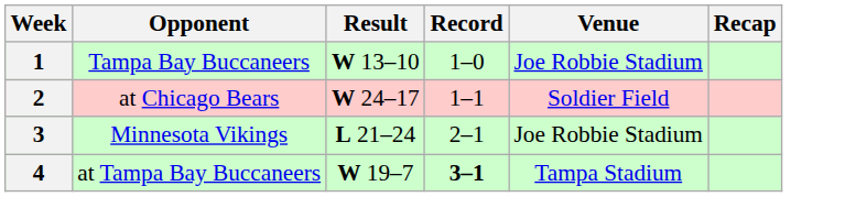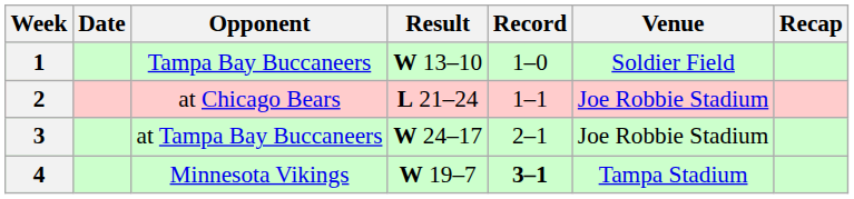+ column: Date
1 | Venue: Joe Robbie Stadium -> Soldier Field
2 | Result: W 24–17 -> L 21–24
2 | Venue: Soldier Field -> Joe Robbie Stadium
3 | Opponent: Minnesota Vikings -> at Tampa Bay Buccaneers
3 | Result: L 21–24 -> W 24–17
4 | Opponent: at Tampa Bay Buccaneers -> Minnesota Vikings
